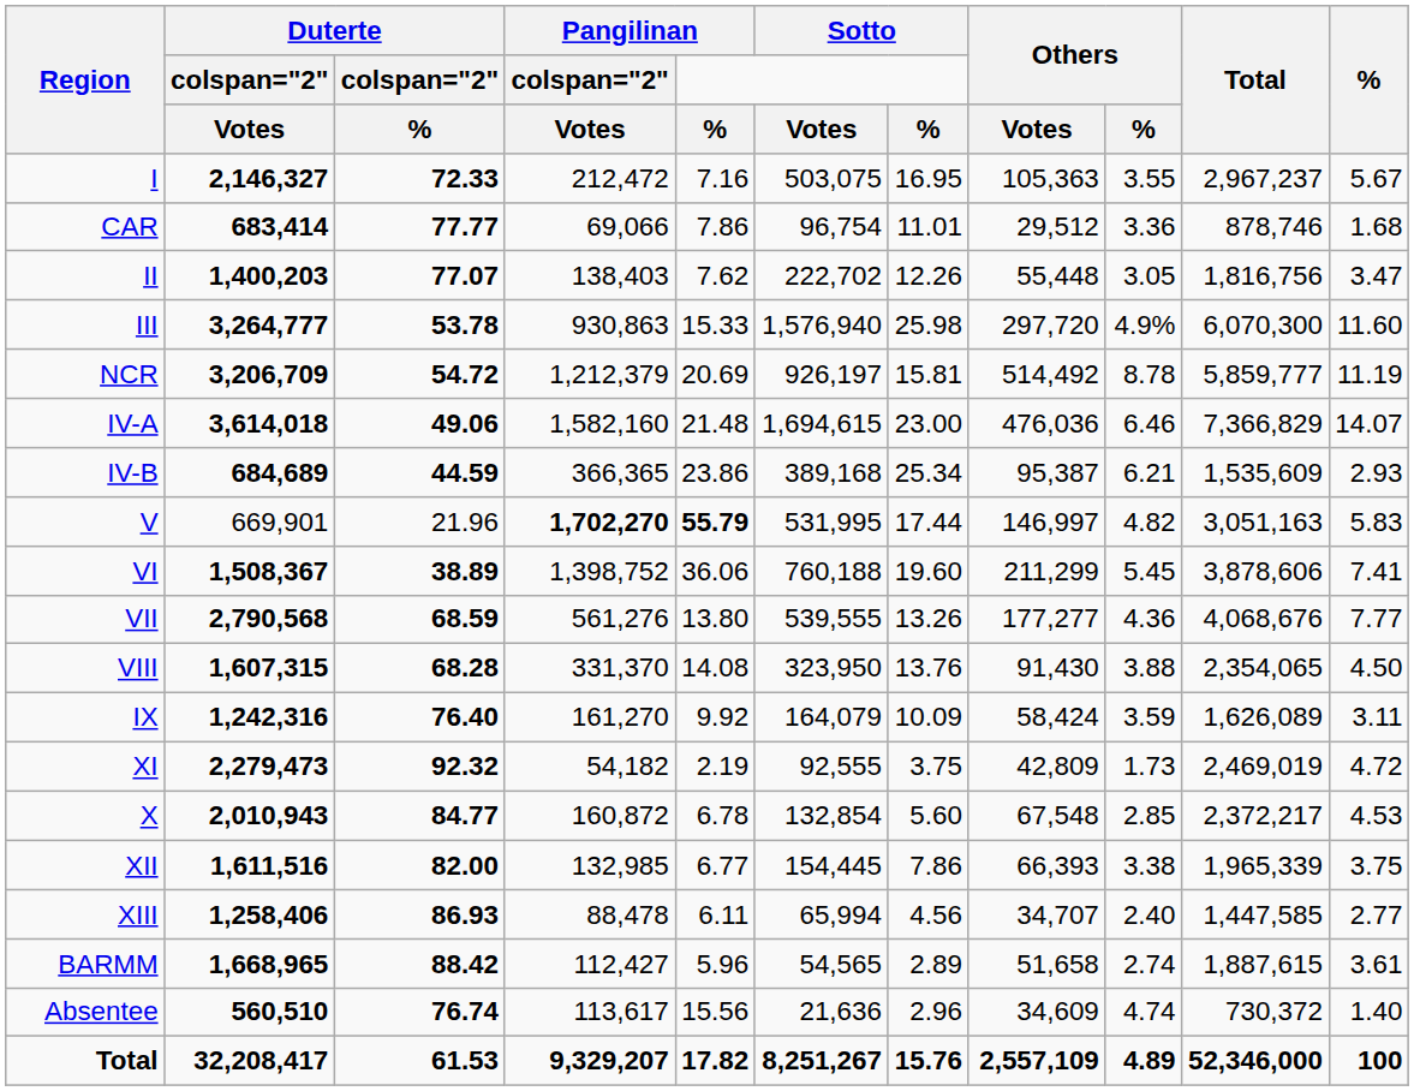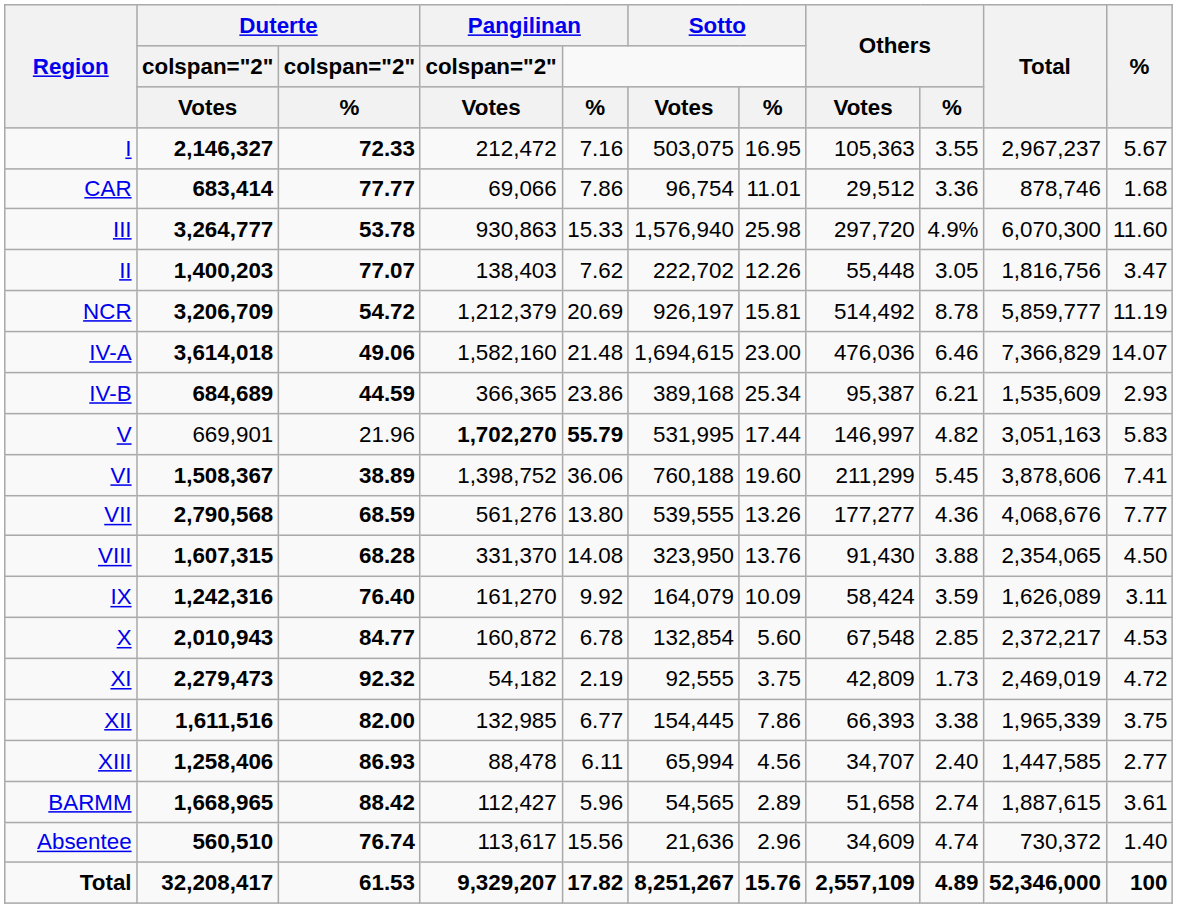rows swapped: II <-> III
rows swapped: X <-> XI
